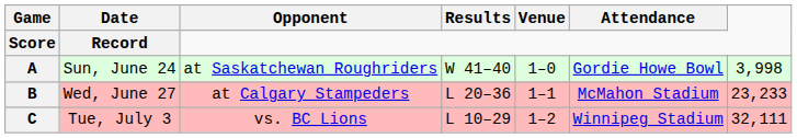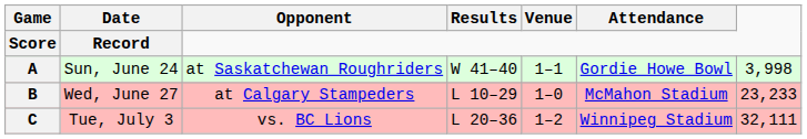A | Venue: 1–0 -> 1–1
B | Results: L 20–36 -> L 10–29
B | Venue: 1–1 -> 1–0
C | Results: L 10–29 -> L 20–36
